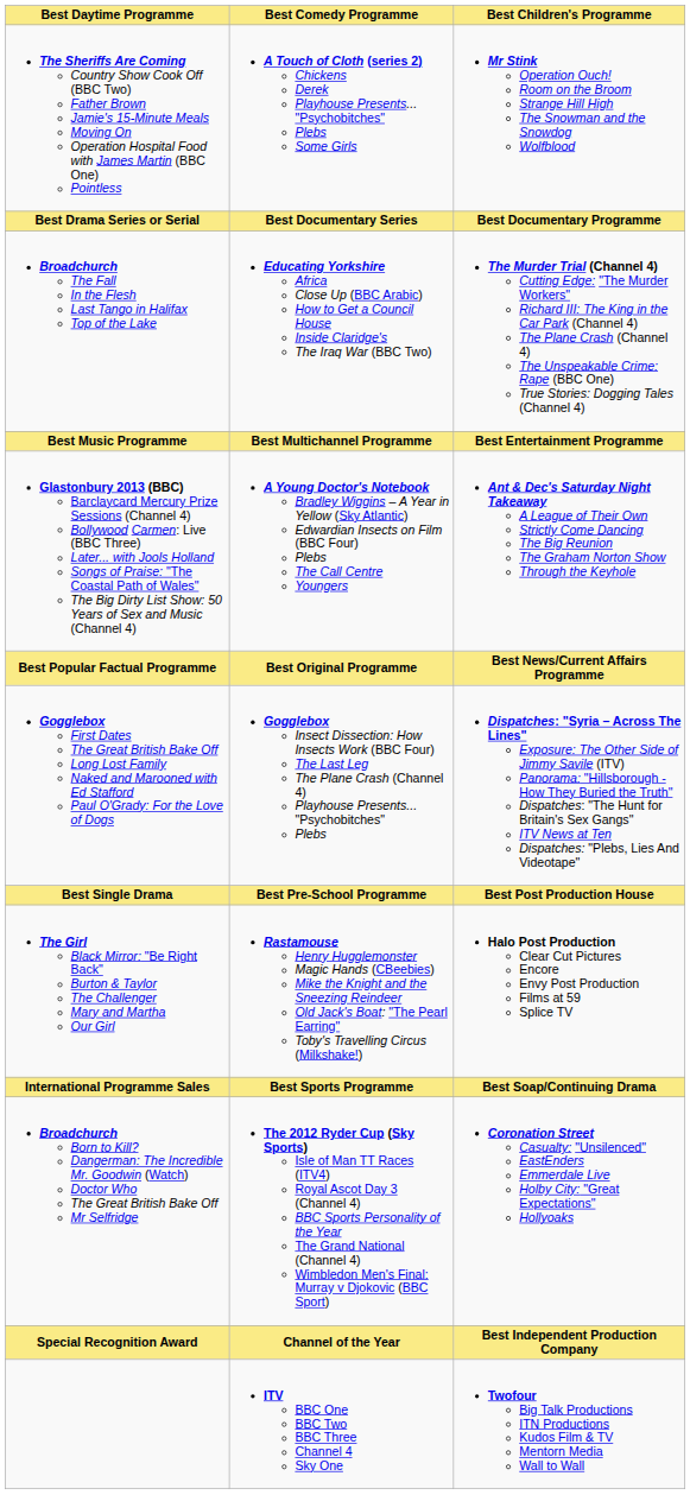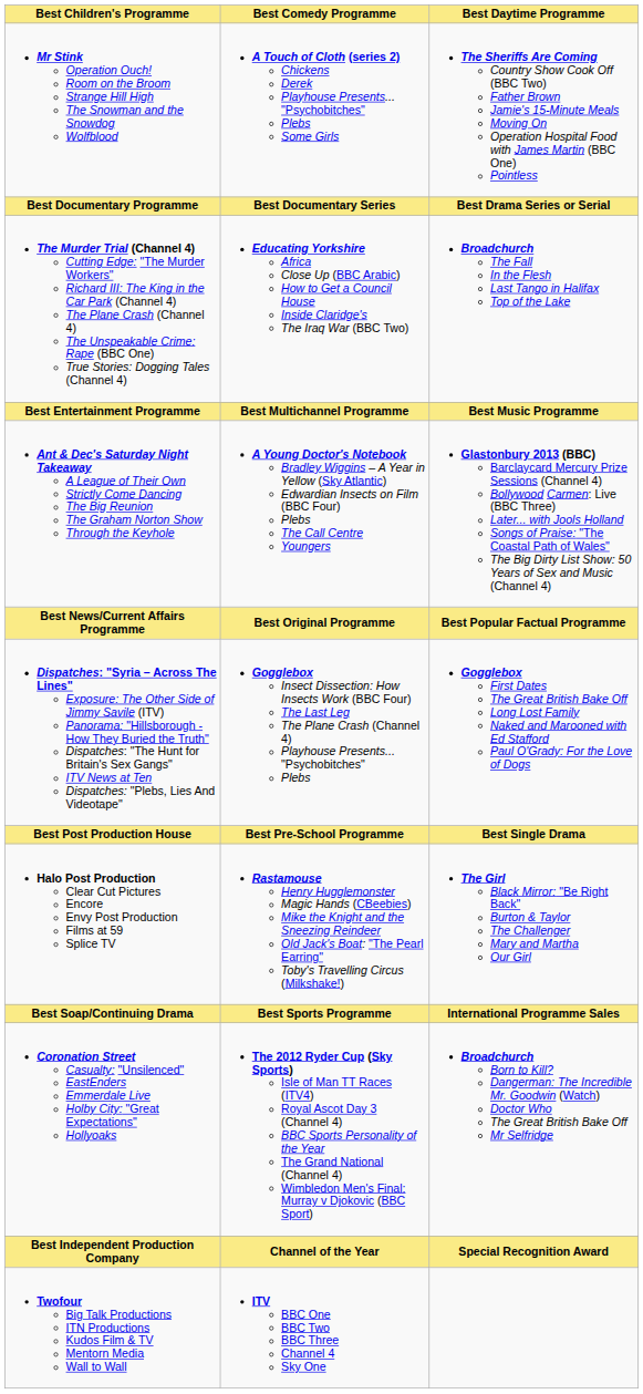columns swapped: Best Children's Programme <-> Best Daytime Programme
